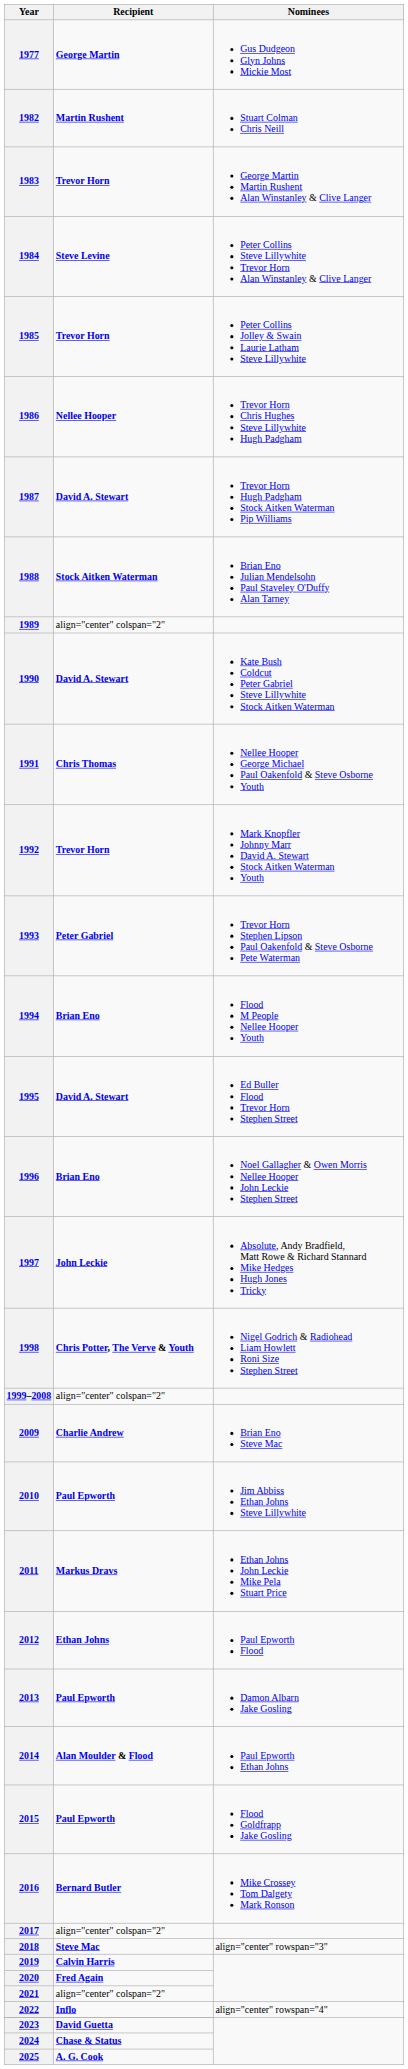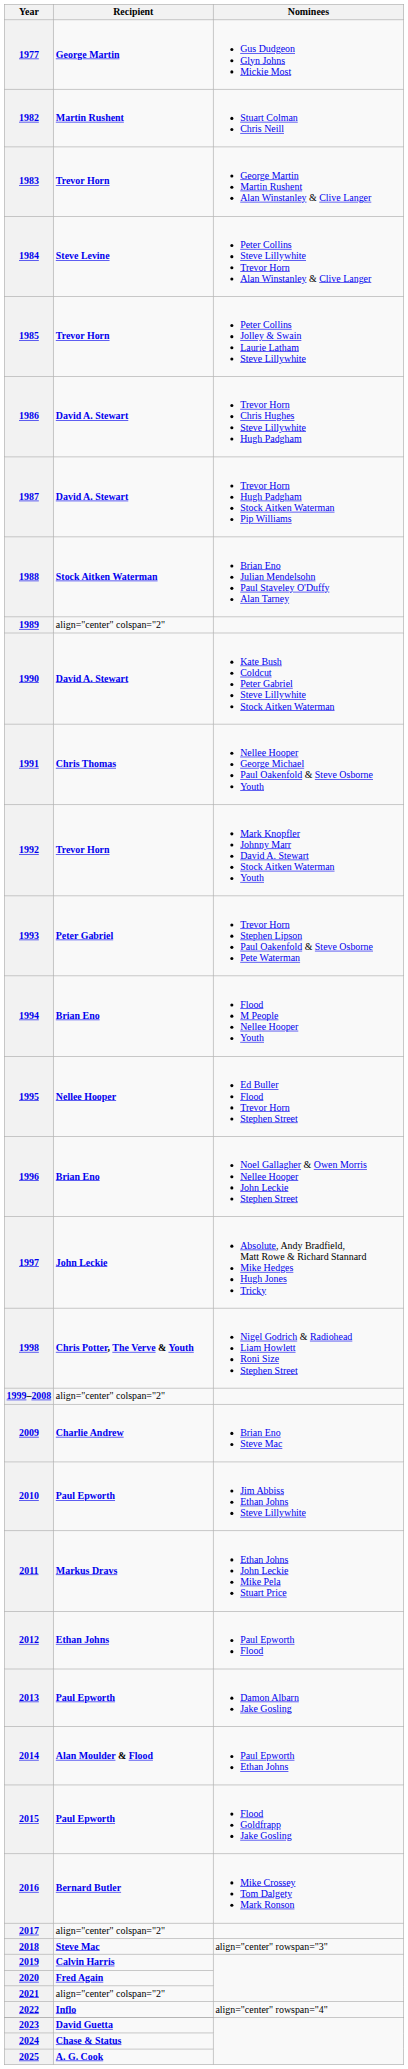1986 | Recipient: Nellee Hooper -> David A. Stewart
1995 | Recipient: David A. Stewart -> Nellee Hooper
